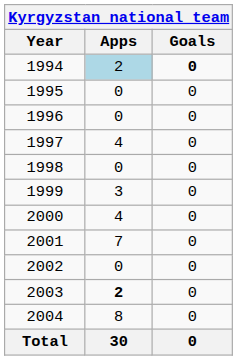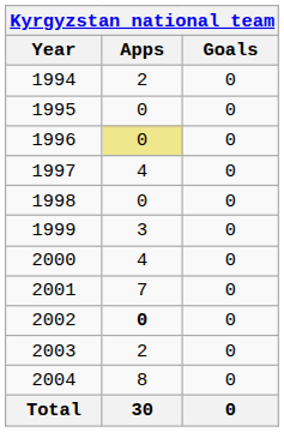1994 | Apps: lightblue background -> no background
1994 | Goals: bold -> normal
1996 | Apps: no background -> khaki background
2002 | Apps: normal -> bold
2003 | Apps: bold -> normal
